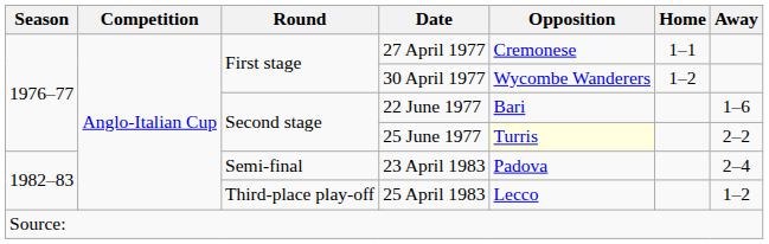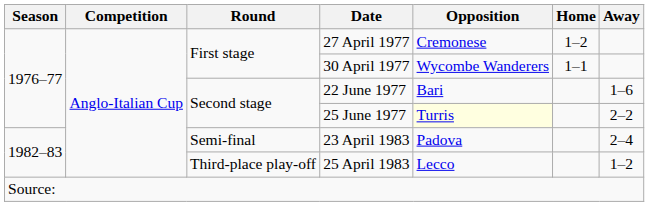27 April 1977 | Home: 1–1 -> 1–2
30 April 1977 | Home: 1–2 -> 1–1
